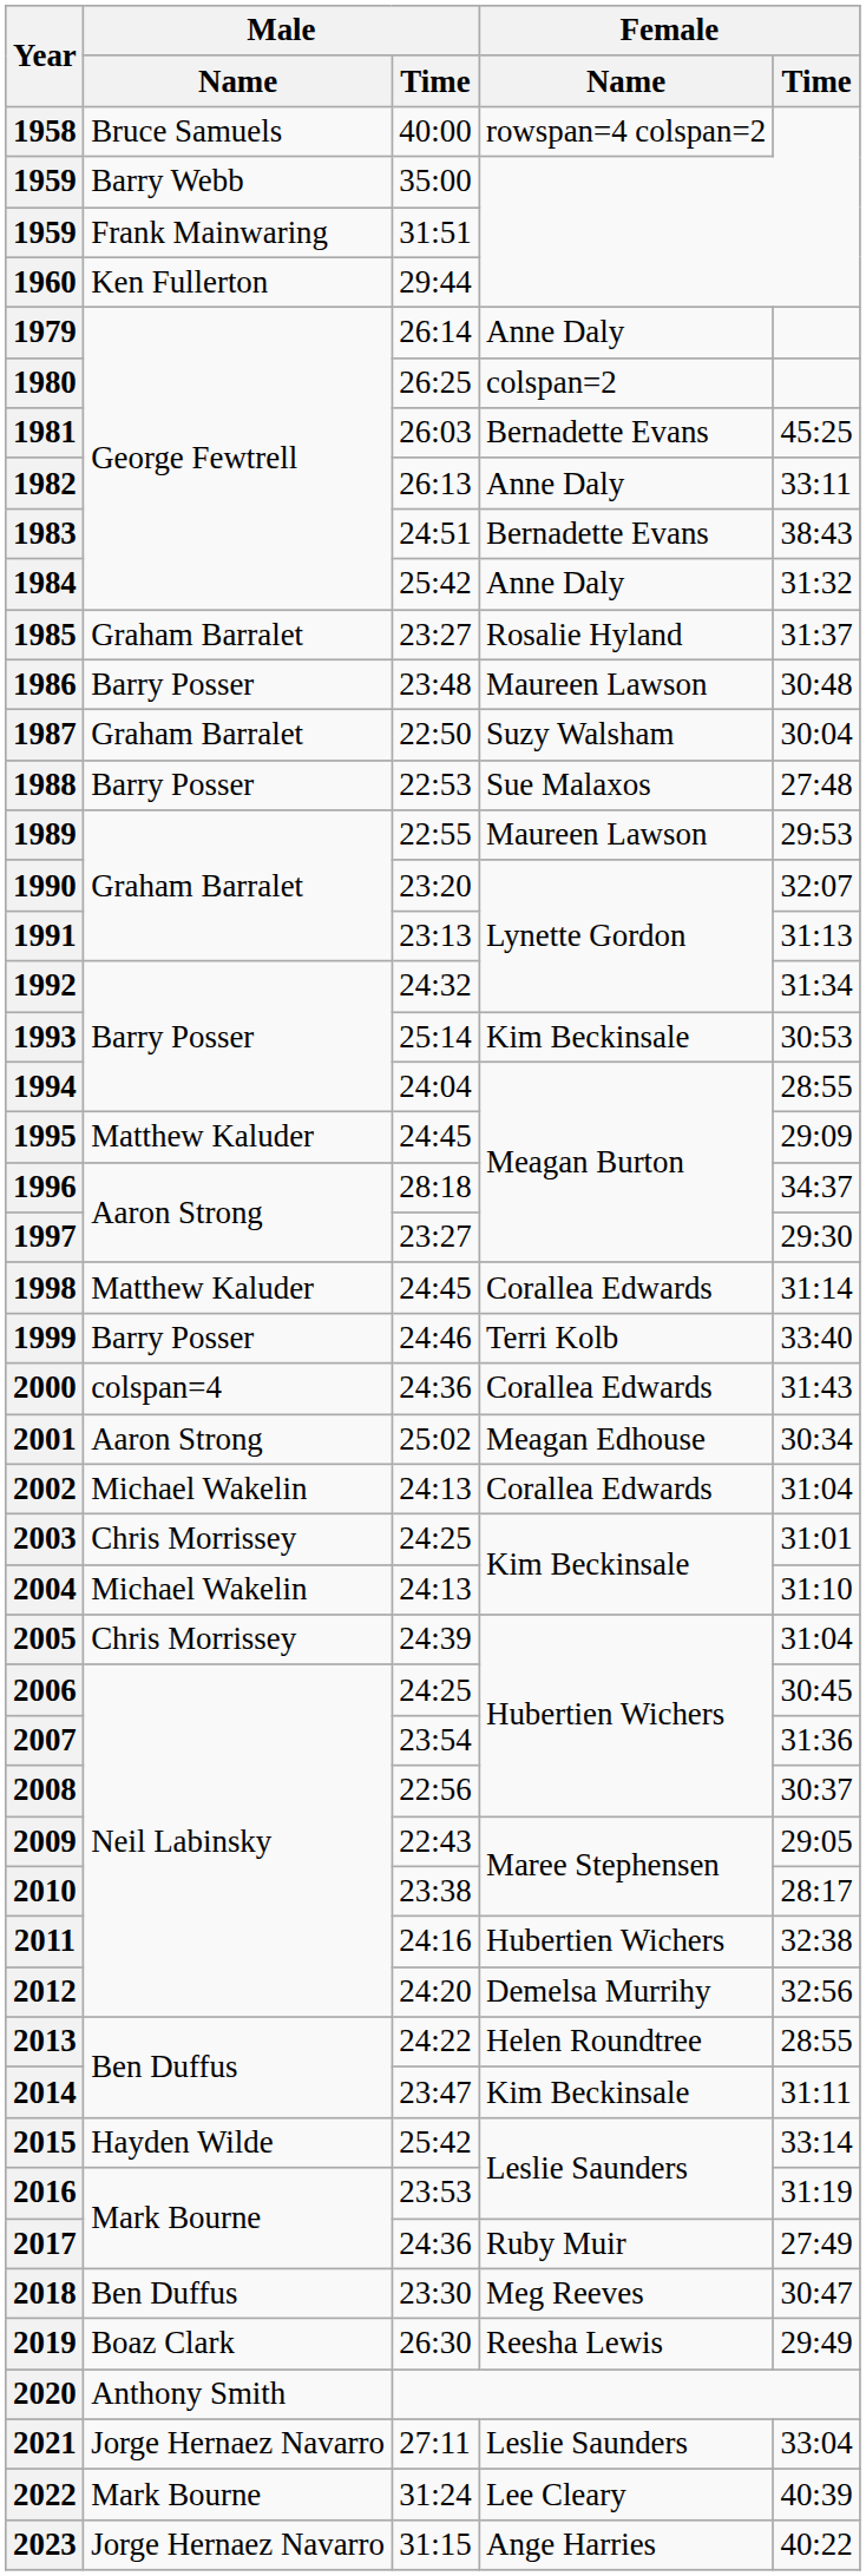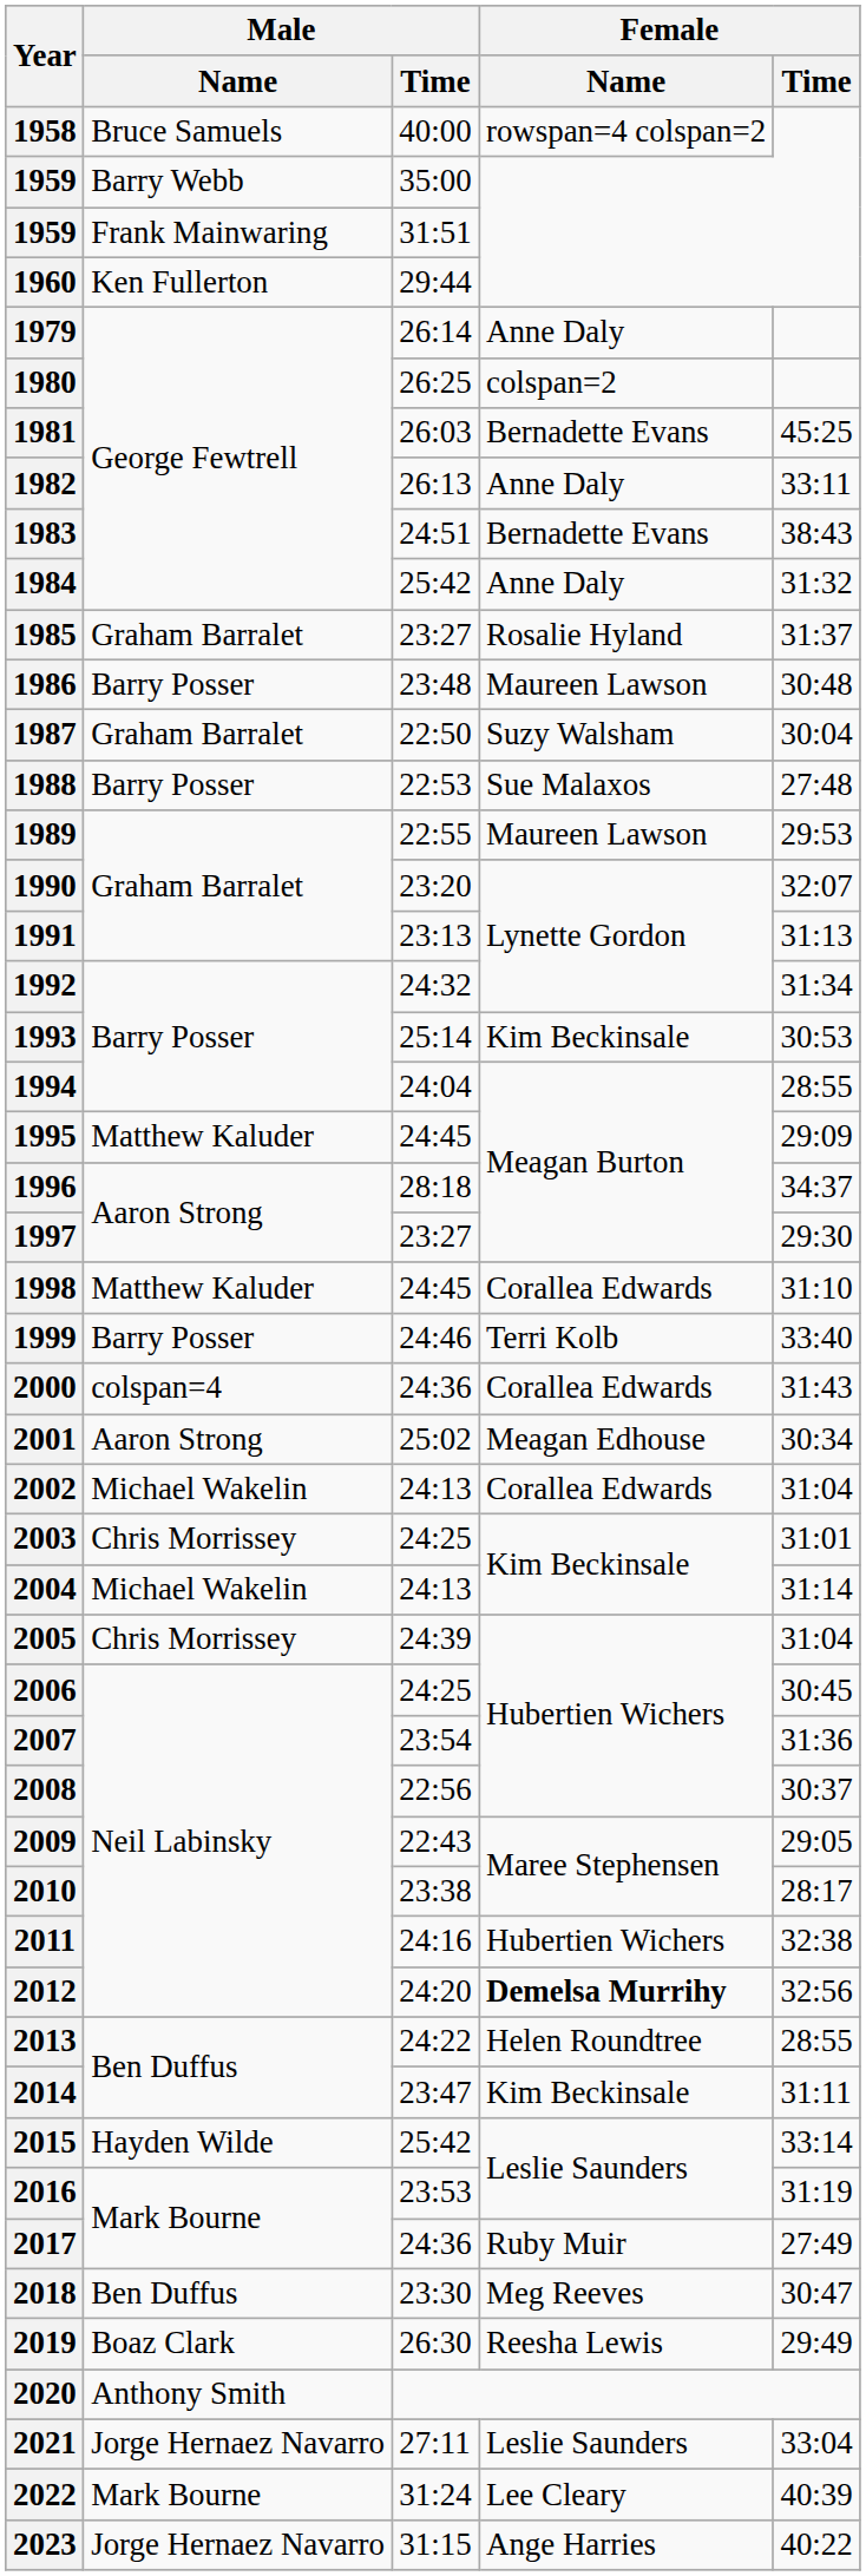1998 | Female / Time: 31:14 -> 31:10
2004 | Female / Time: 31:10 -> 31:14
2012 | Female / Name: normal -> bold
